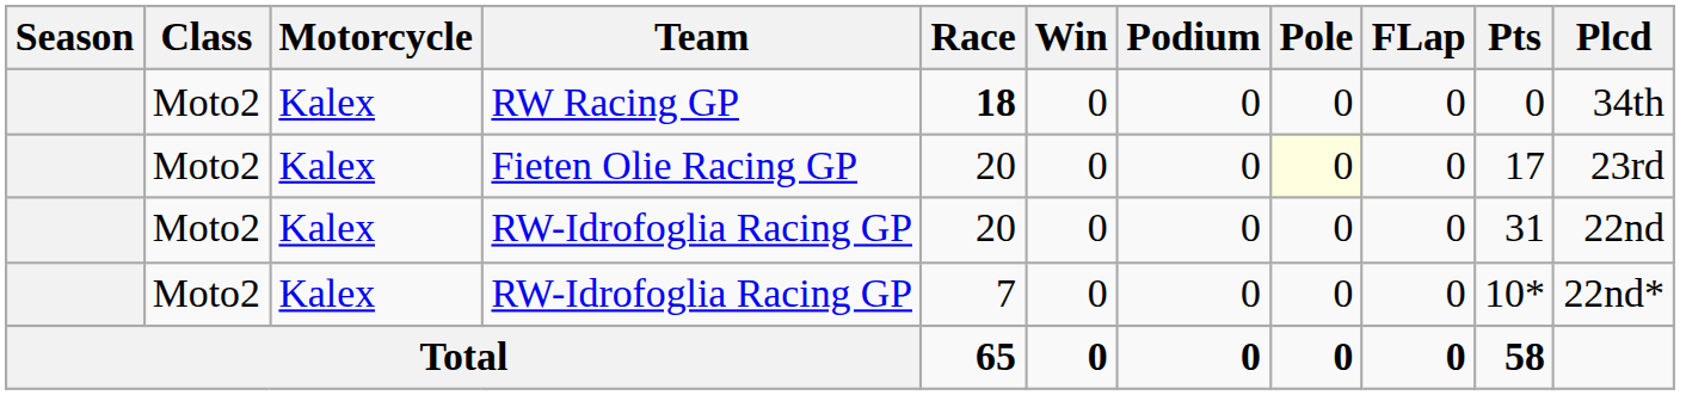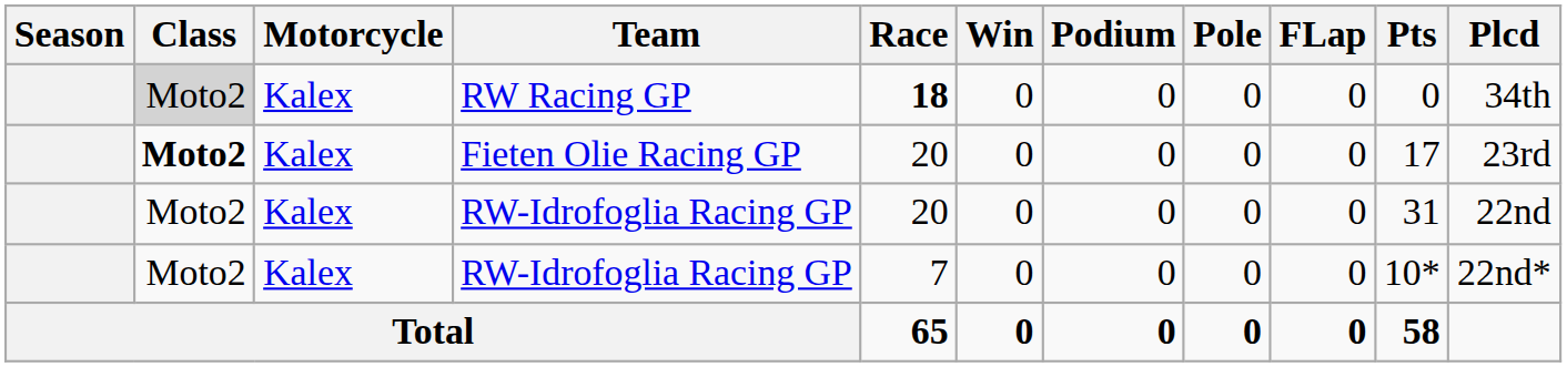RW Racing GP | Class: no background -> lightgrey background
Fieten Olie Racing GP | Class: normal -> bold
Fieten Olie Racing GP | Pole: lightyellow background -> no background
